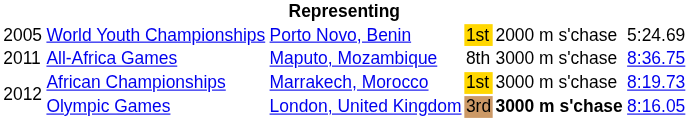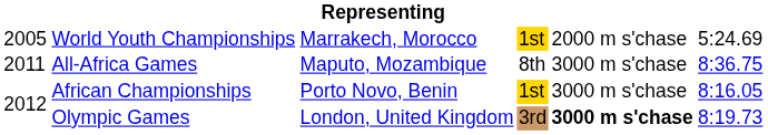World Youth Championships | column 3: Porto Novo, Benin -> Marrakech, Morocco
African Championships | column 3: Marrakech, Morocco -> Porto Novo, Benin
African Championships | column 6: 8:19.73 -> 8:16.05
Olympic Games | column 6: 8:16.05 -> 8:19.73
